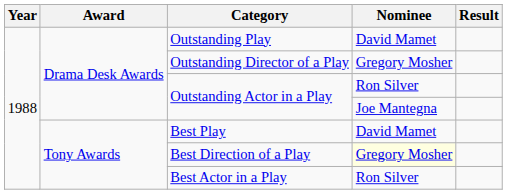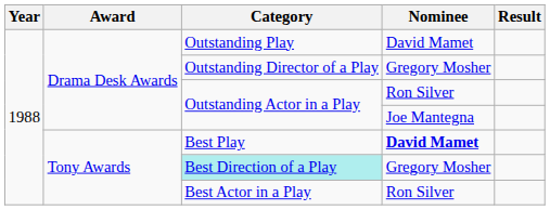Best Play | Nominee: normal -> bold
Best Direction of a Play | Category: no background -> paleturquoise background
Best Direction of a Play | Nominee: lightyellow background -> no background
